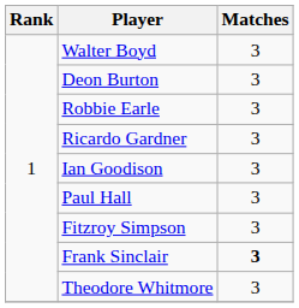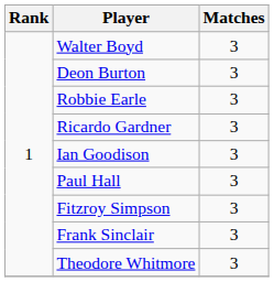Frank Sinclair | Matches: bold -> normal
